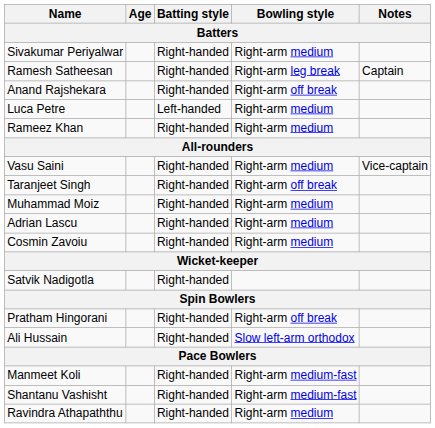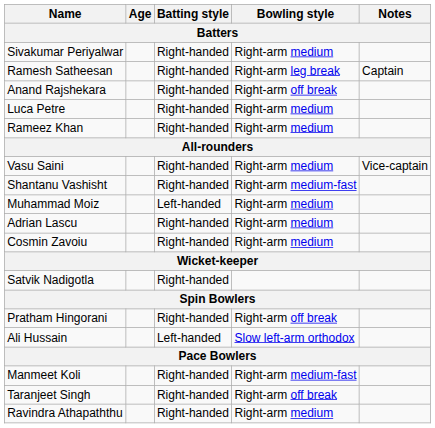Luca Petre | Batting style: Left-handed -> Right-handed
rows swapped: Taranjeet Singh <-> Shantanu Vashisht
Muhammad Moiz | Batting style: Right-handed -> Left-handed
Ali Hussain | Batting style: Right-handed -> Left-handed
